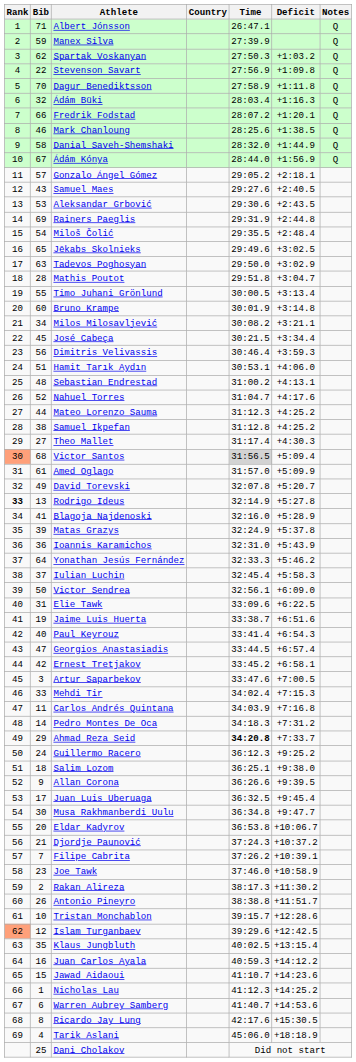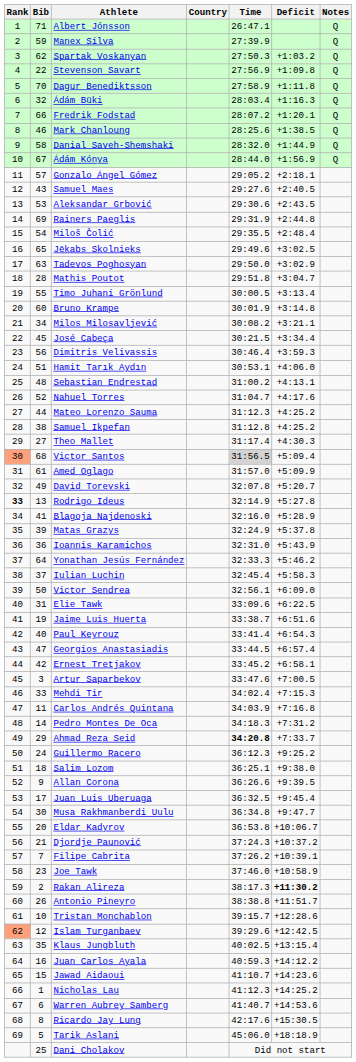Rakan Alireza | Deficit: normal -> bold
Tarik Aslani | Bib: 4 -> 5
